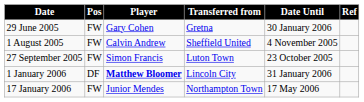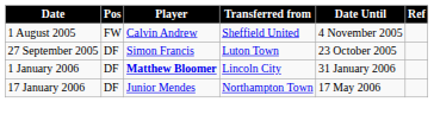- row: 29 June 2005 | FW | Gary Cohen | Gretna | 30 January 2006
27 September 2005 | Pos: FW -> DF
17 January 2006 | Pos: FW -> DF
